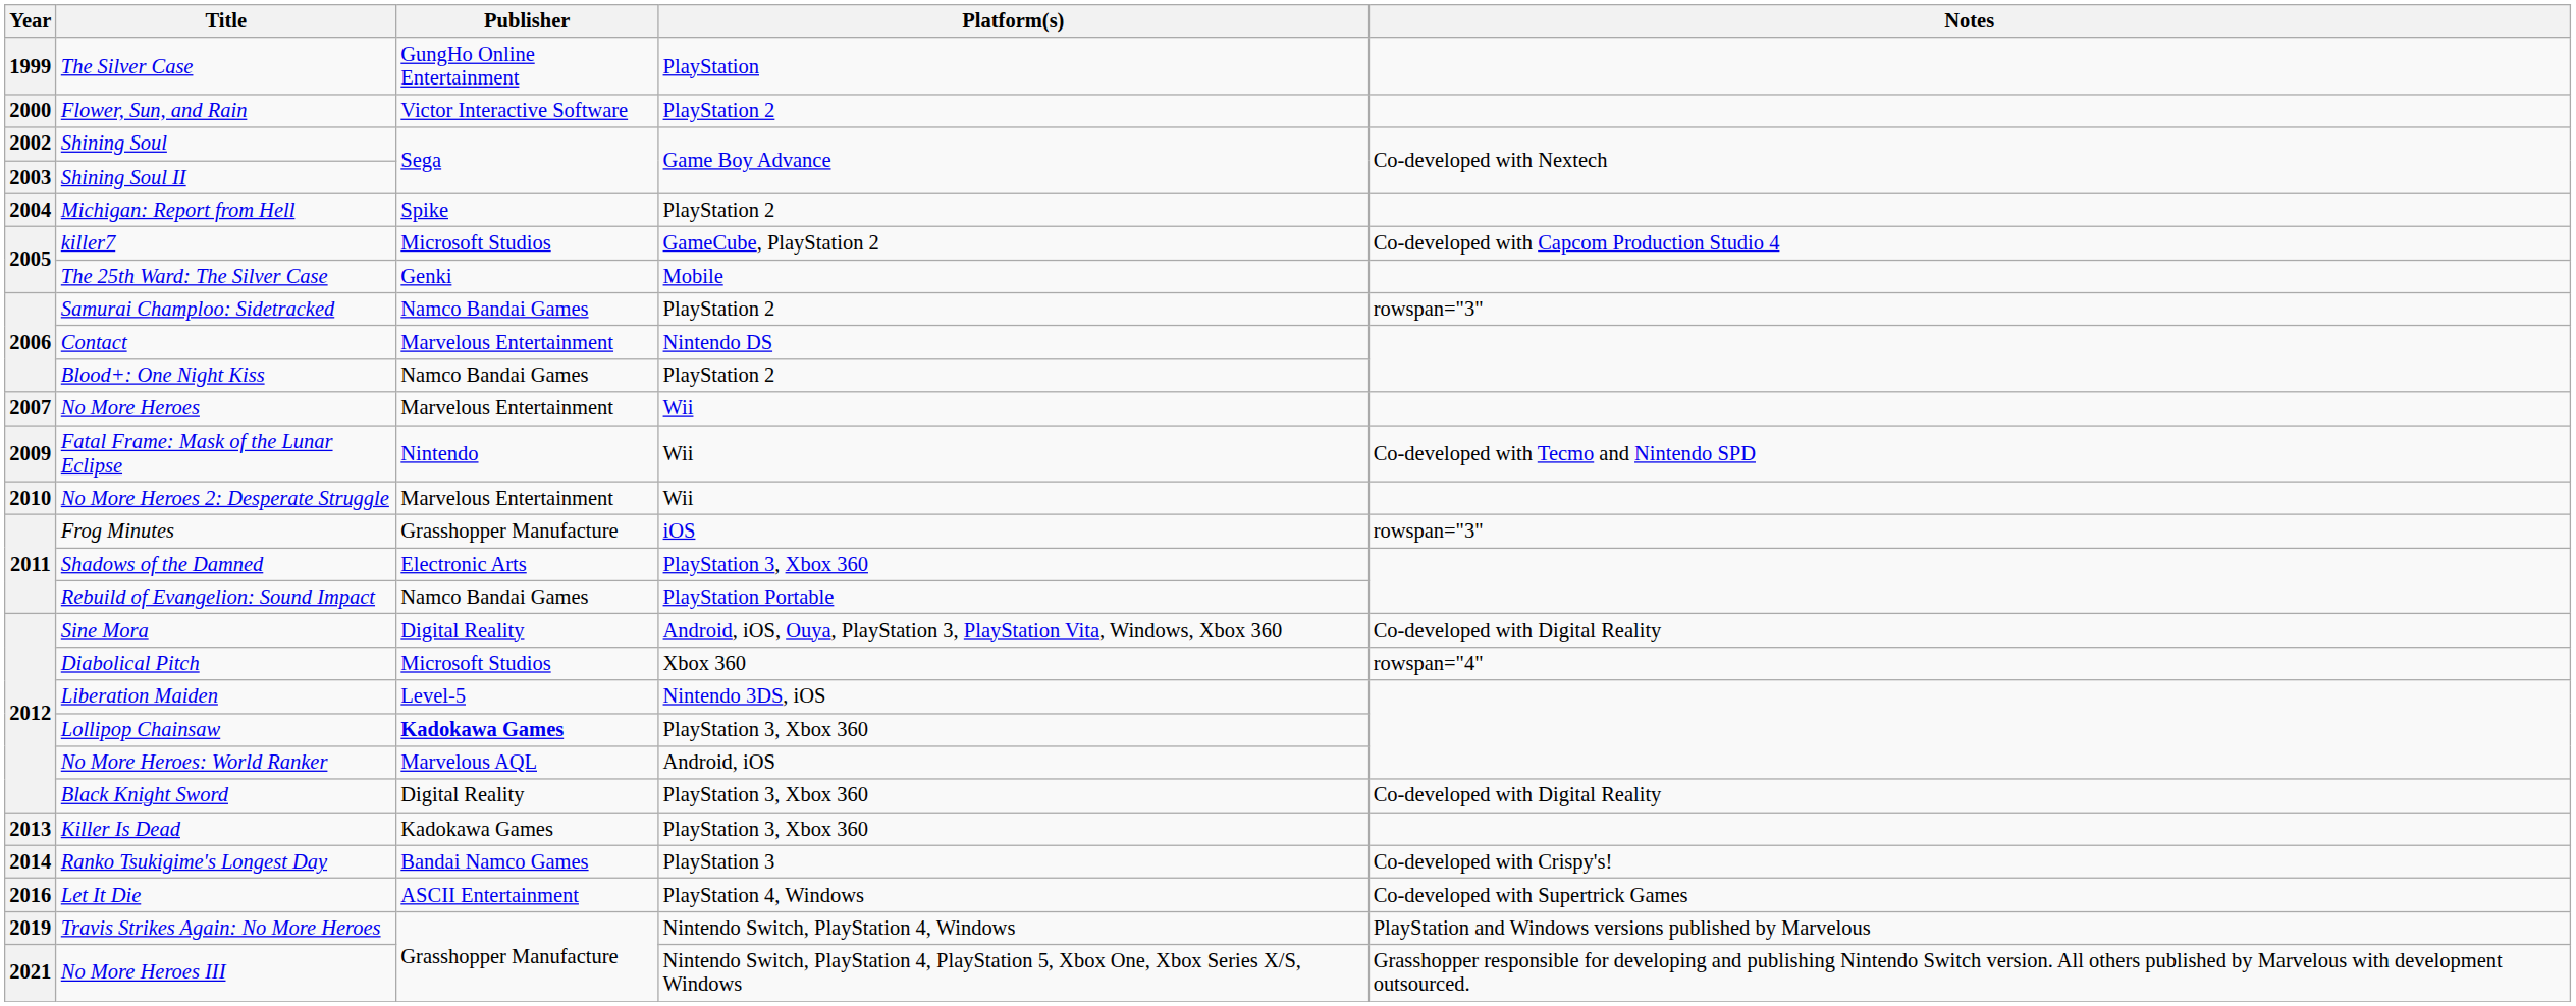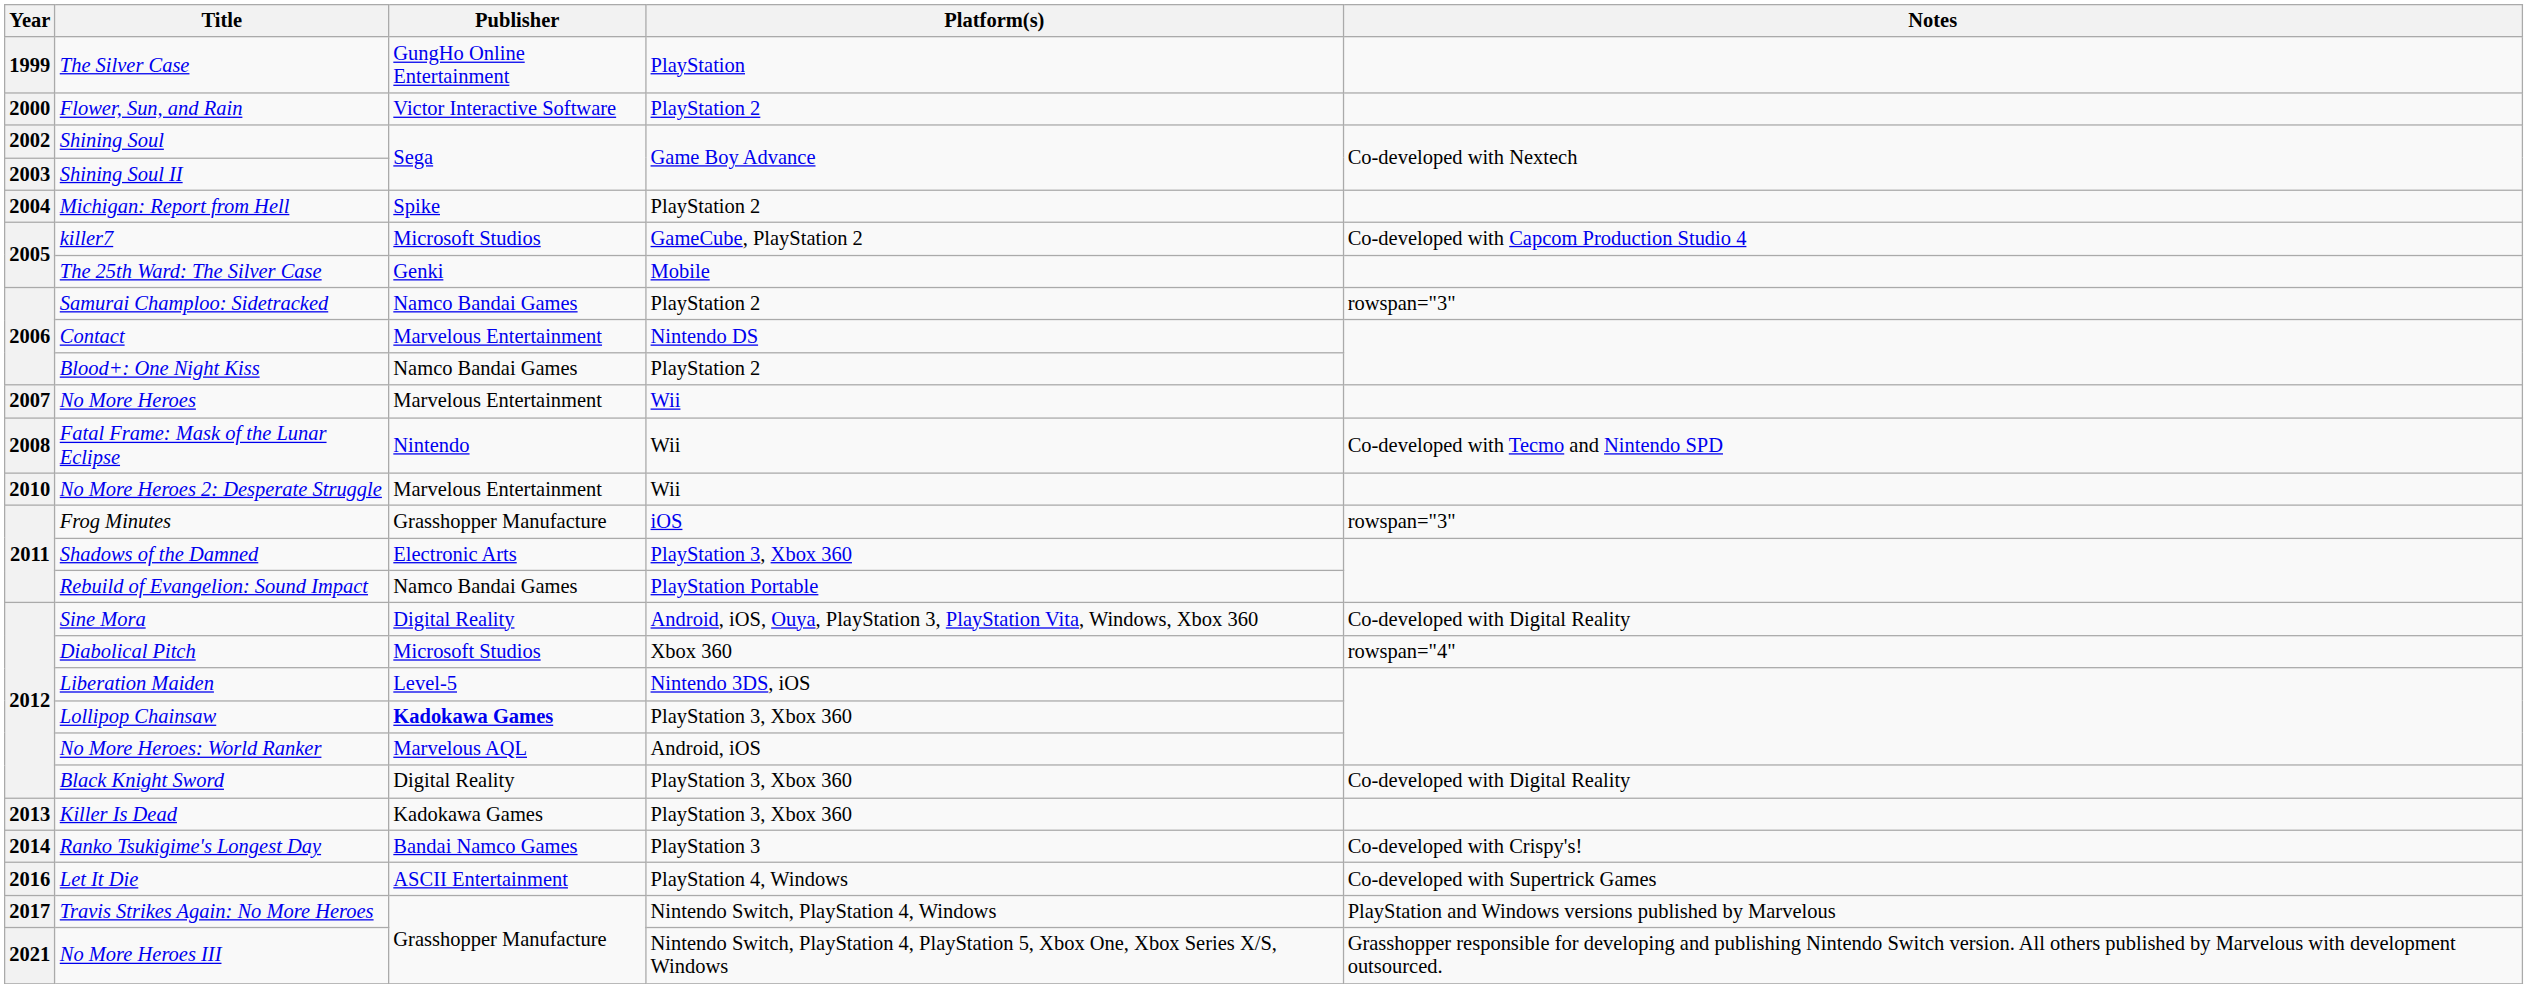Fatal Frame: Mask of the Lunar Eclipse | Year: 2009 -> 2008
Travis Strikes Again: No More Heroes | Year: 2019 -> 2017
